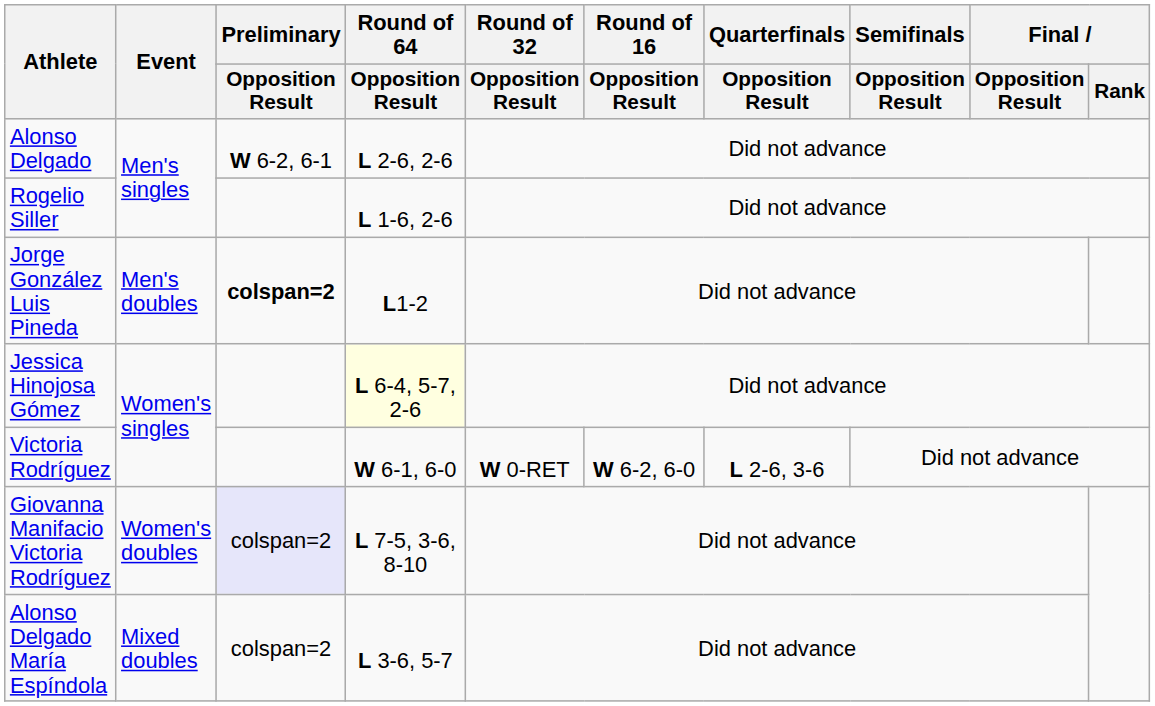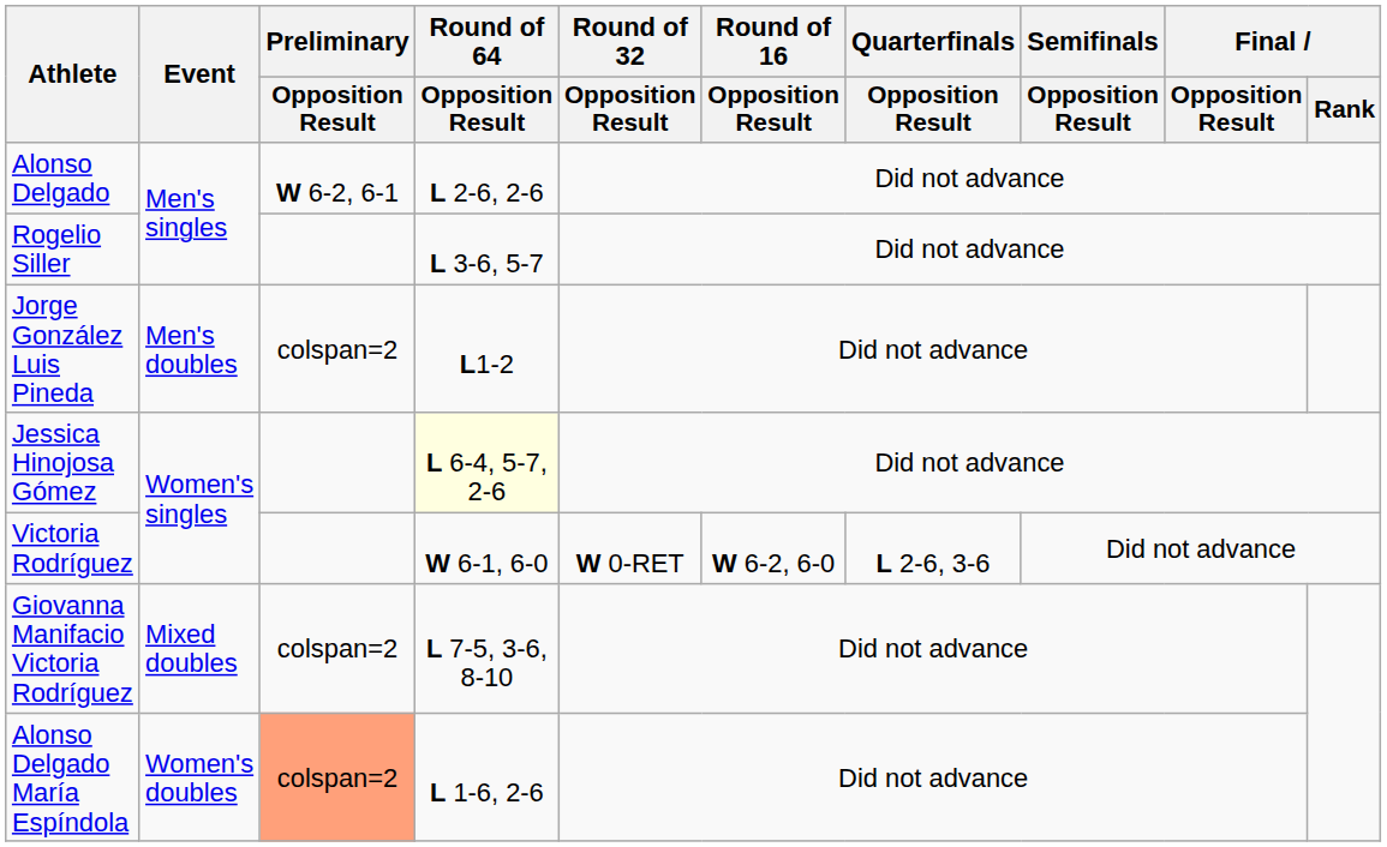Rogelio Siller | Round of 64 / Opposition Result: L 1-6, 2-6 -> L 3-6, 5-7
Jorge González Luis Pineda | Preliminary / Opposition Result: bold -> normal
Giovanna Manifacio Victoria Rodríguez | Event: Women's doubles -> Mixed doubles
Giovanna Manifacio Victoria Rodríguez | Preliminary / Opposition Result: lavender background -> no background
Alonso Delgado María Espíndola | Event: Mixed doubles -> Women's doubles
Alonso Delgado María Espíndola | Preliminary / Opposition Result: no background -> lightsalmon background
Alonso Delgado María Espíndola | Round of 64 / Opposition Result: L 3-6, 5-7 -> L 1-6, 2-6
